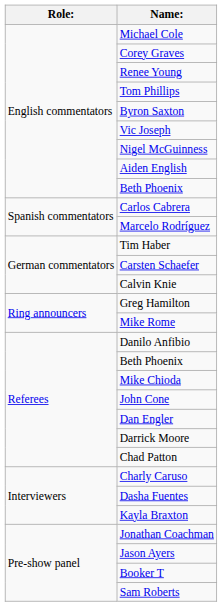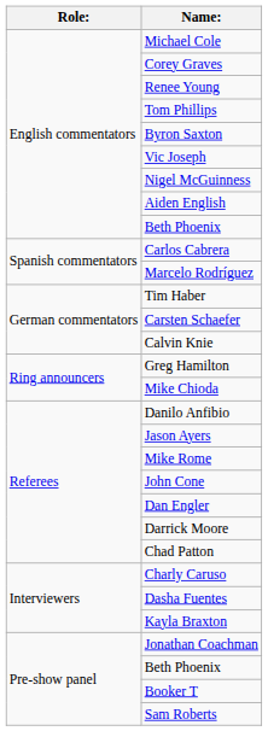row 17 | Name:: Mike Rome -> Mike Chioda
row 19 | Name:: Beth Phoenix -> Jason Ayers
row 20 | Name:: Mike Chioda -> Mike Rome
row 29 | Name:: Jason Ayers -> Beth Phoenix
